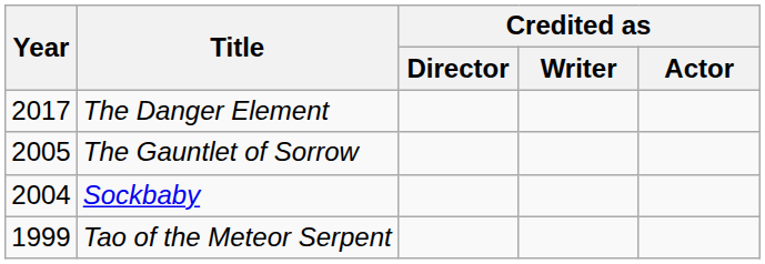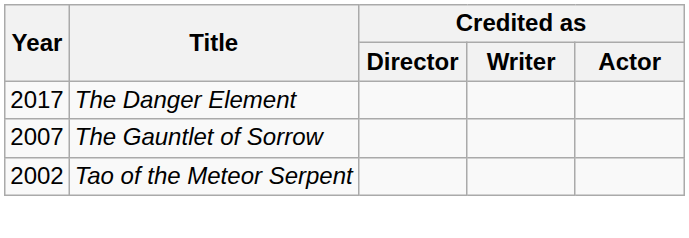The Gauntlet of Sorrow | Year: 2005 -> 2007
- row: 2004 | Sockbaby
Tao of the Meteor Serpent | Year: 1999 -> 2002
